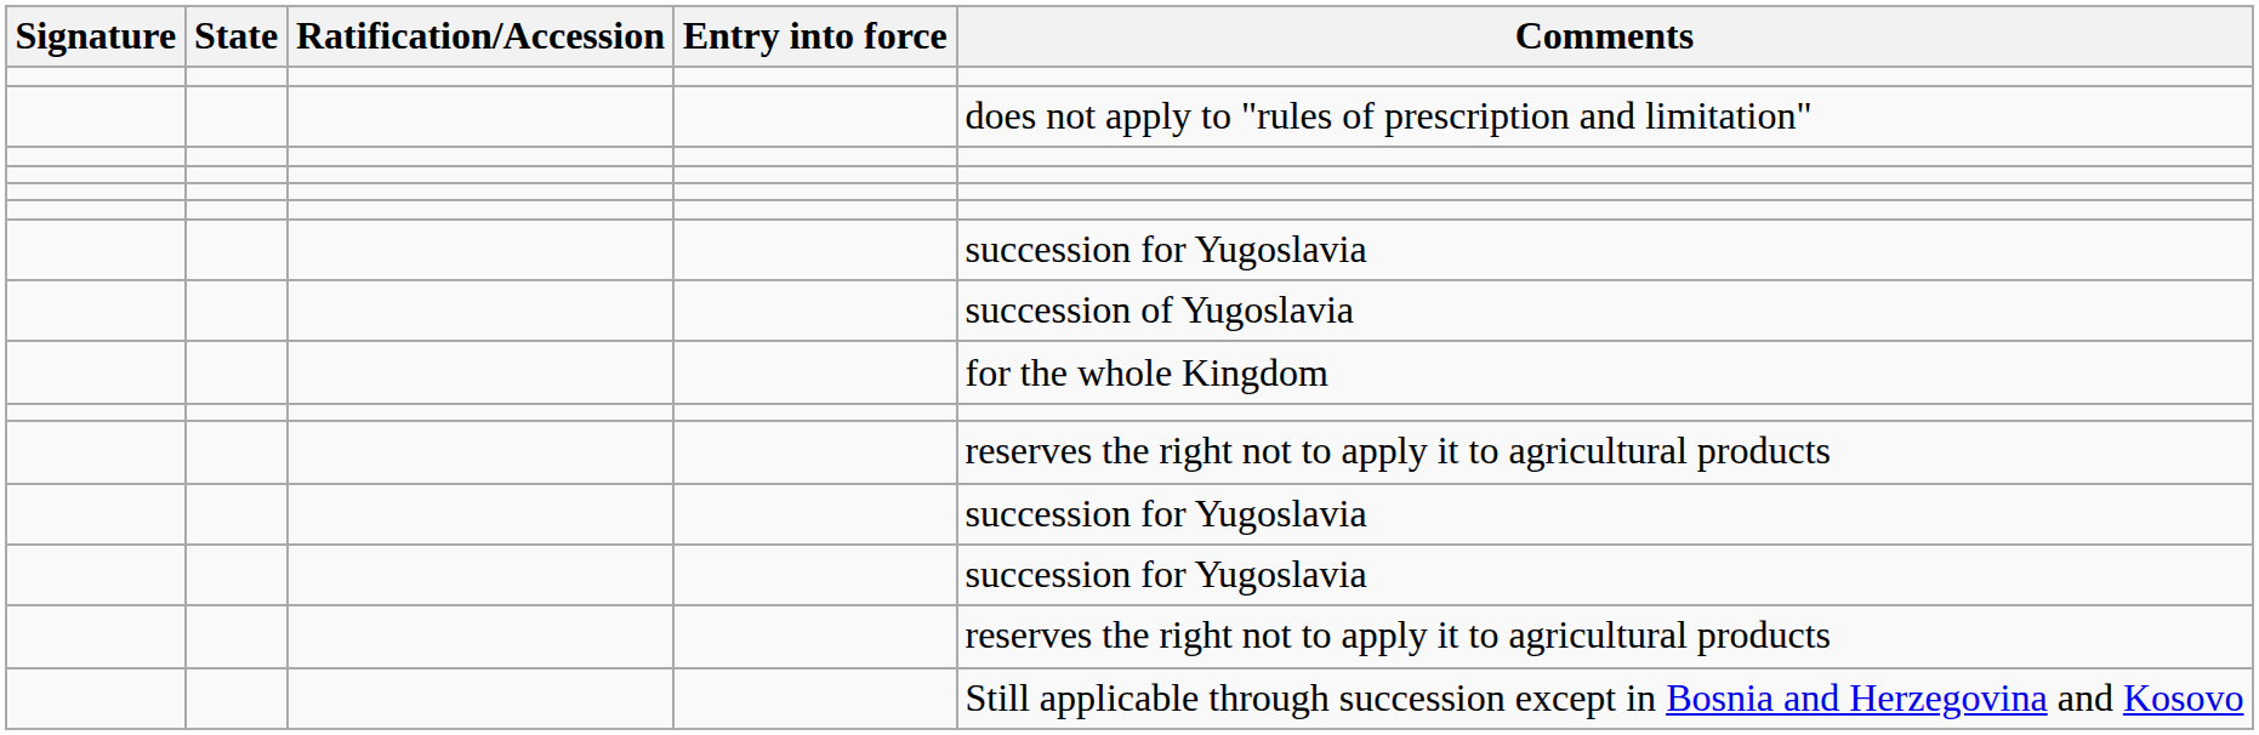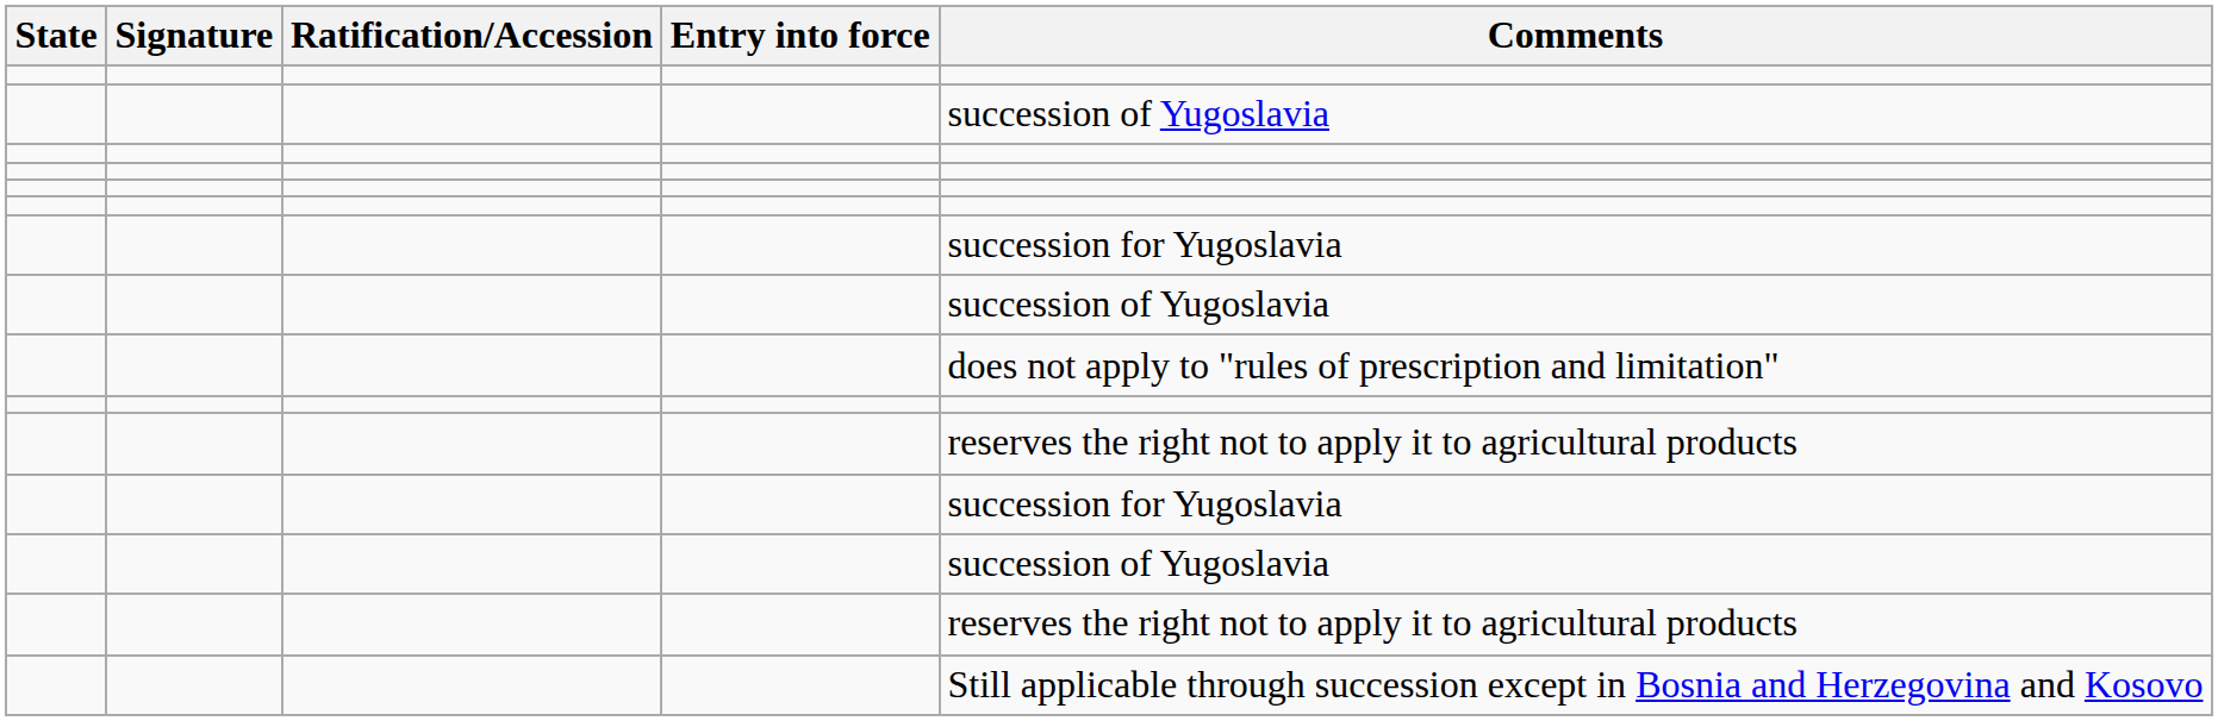columns swapped: State <-> Signature
row 3 | Comments: does not apply to "rules of prescription and limitation" -> succession of Yugoslavia
row 10 | Comments: for the whole Kingdom -> does not apply to "rules of prescription and limitation"
row 14 | Comments: succession for Yugoslavia -> succession of Yugoslavia
